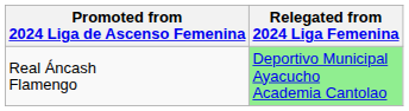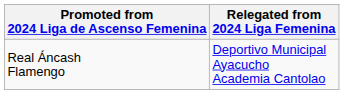Real Áncash Flamengo | Relegated from 2024 Liga Femenina: lightgreen background -> no background
